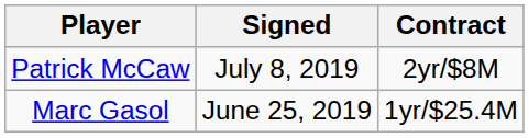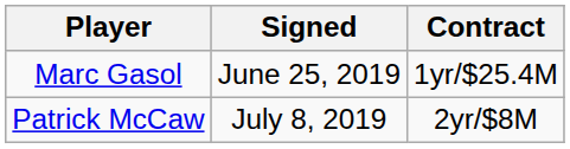rows swapped: Marc Gasol <-> Patrick McCaw
